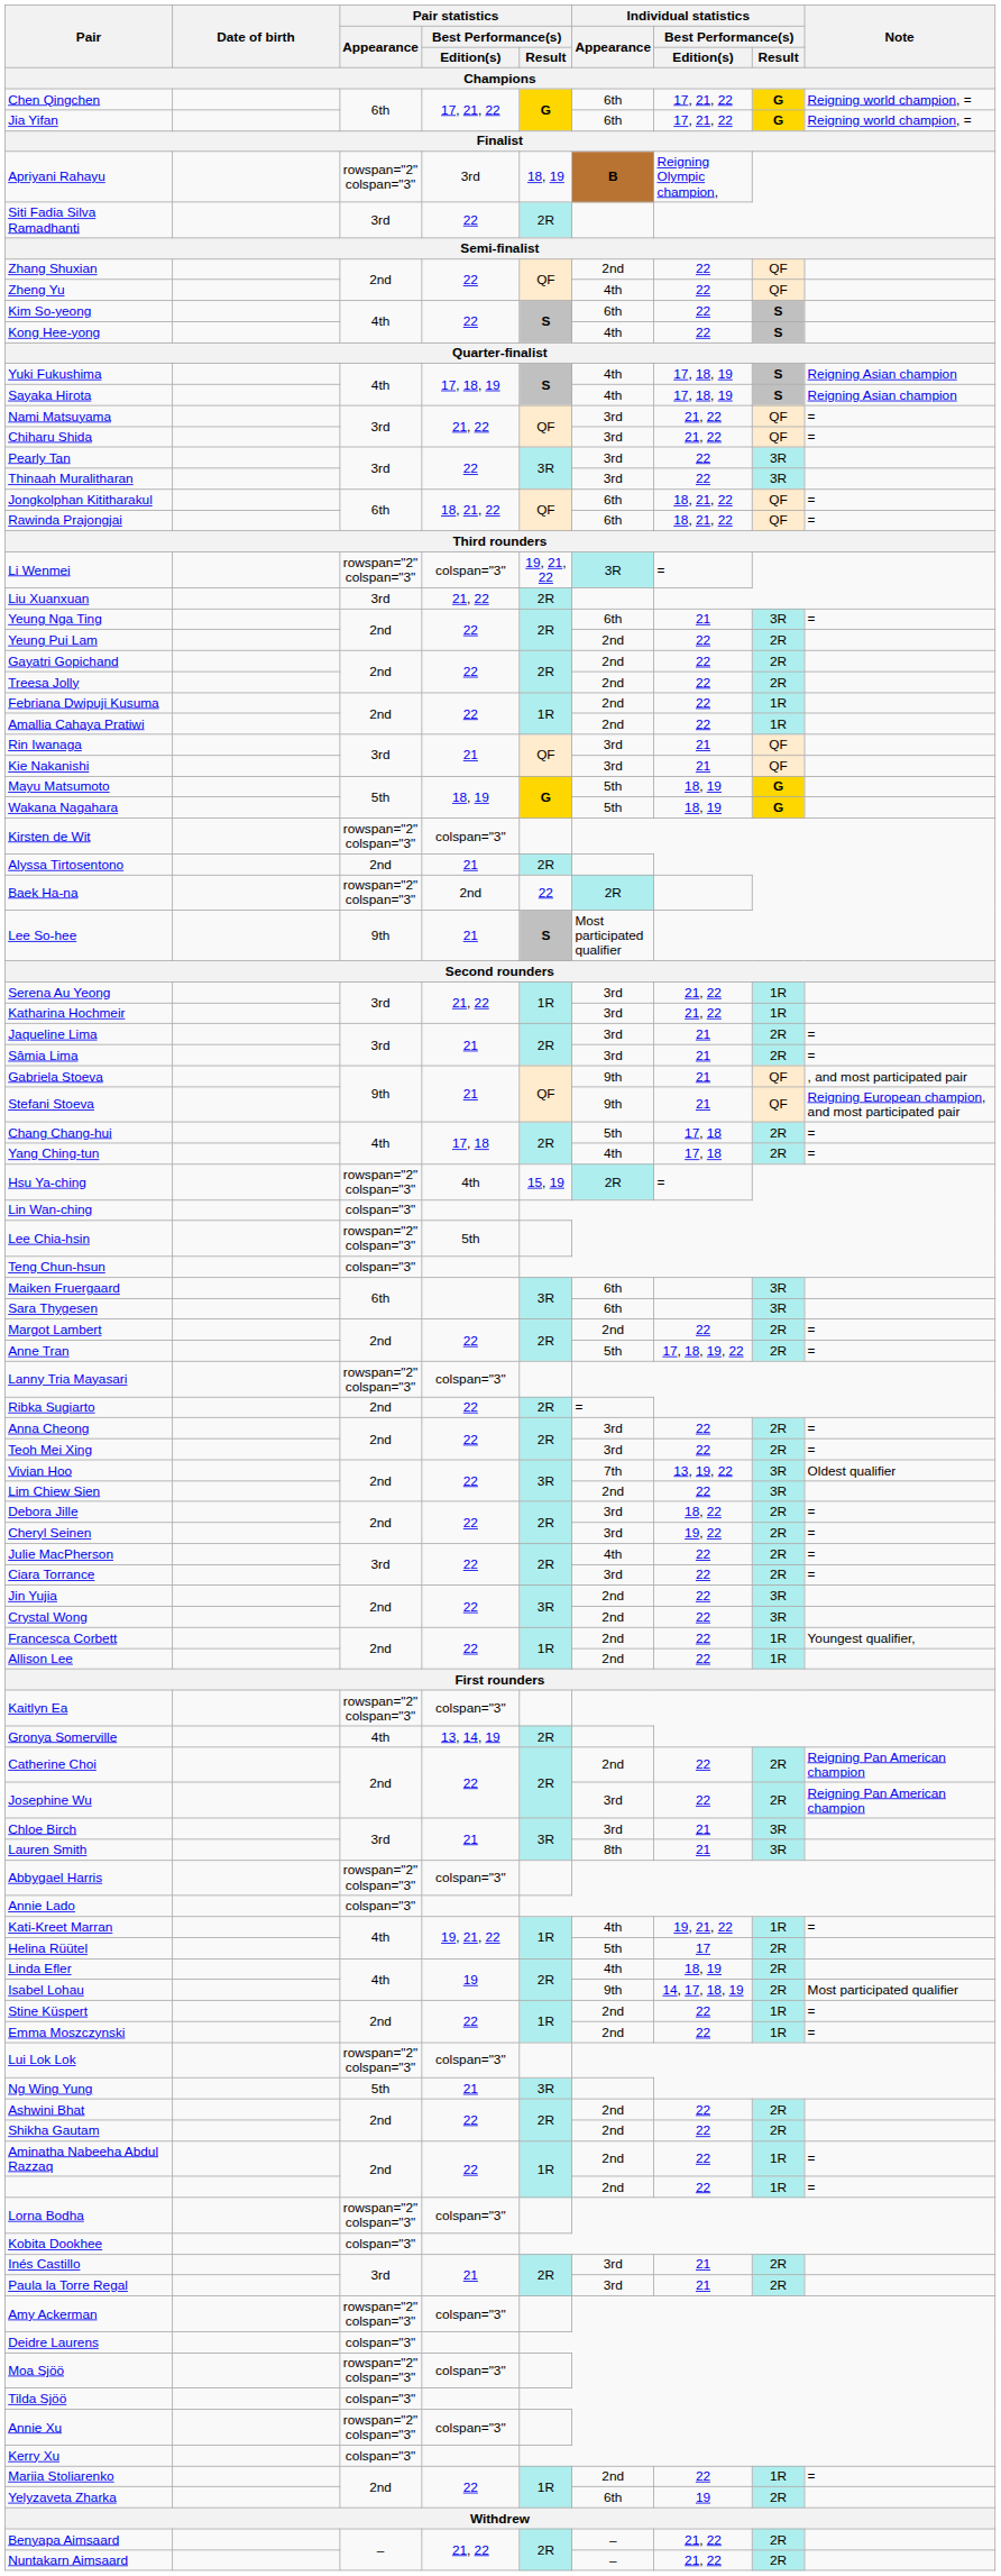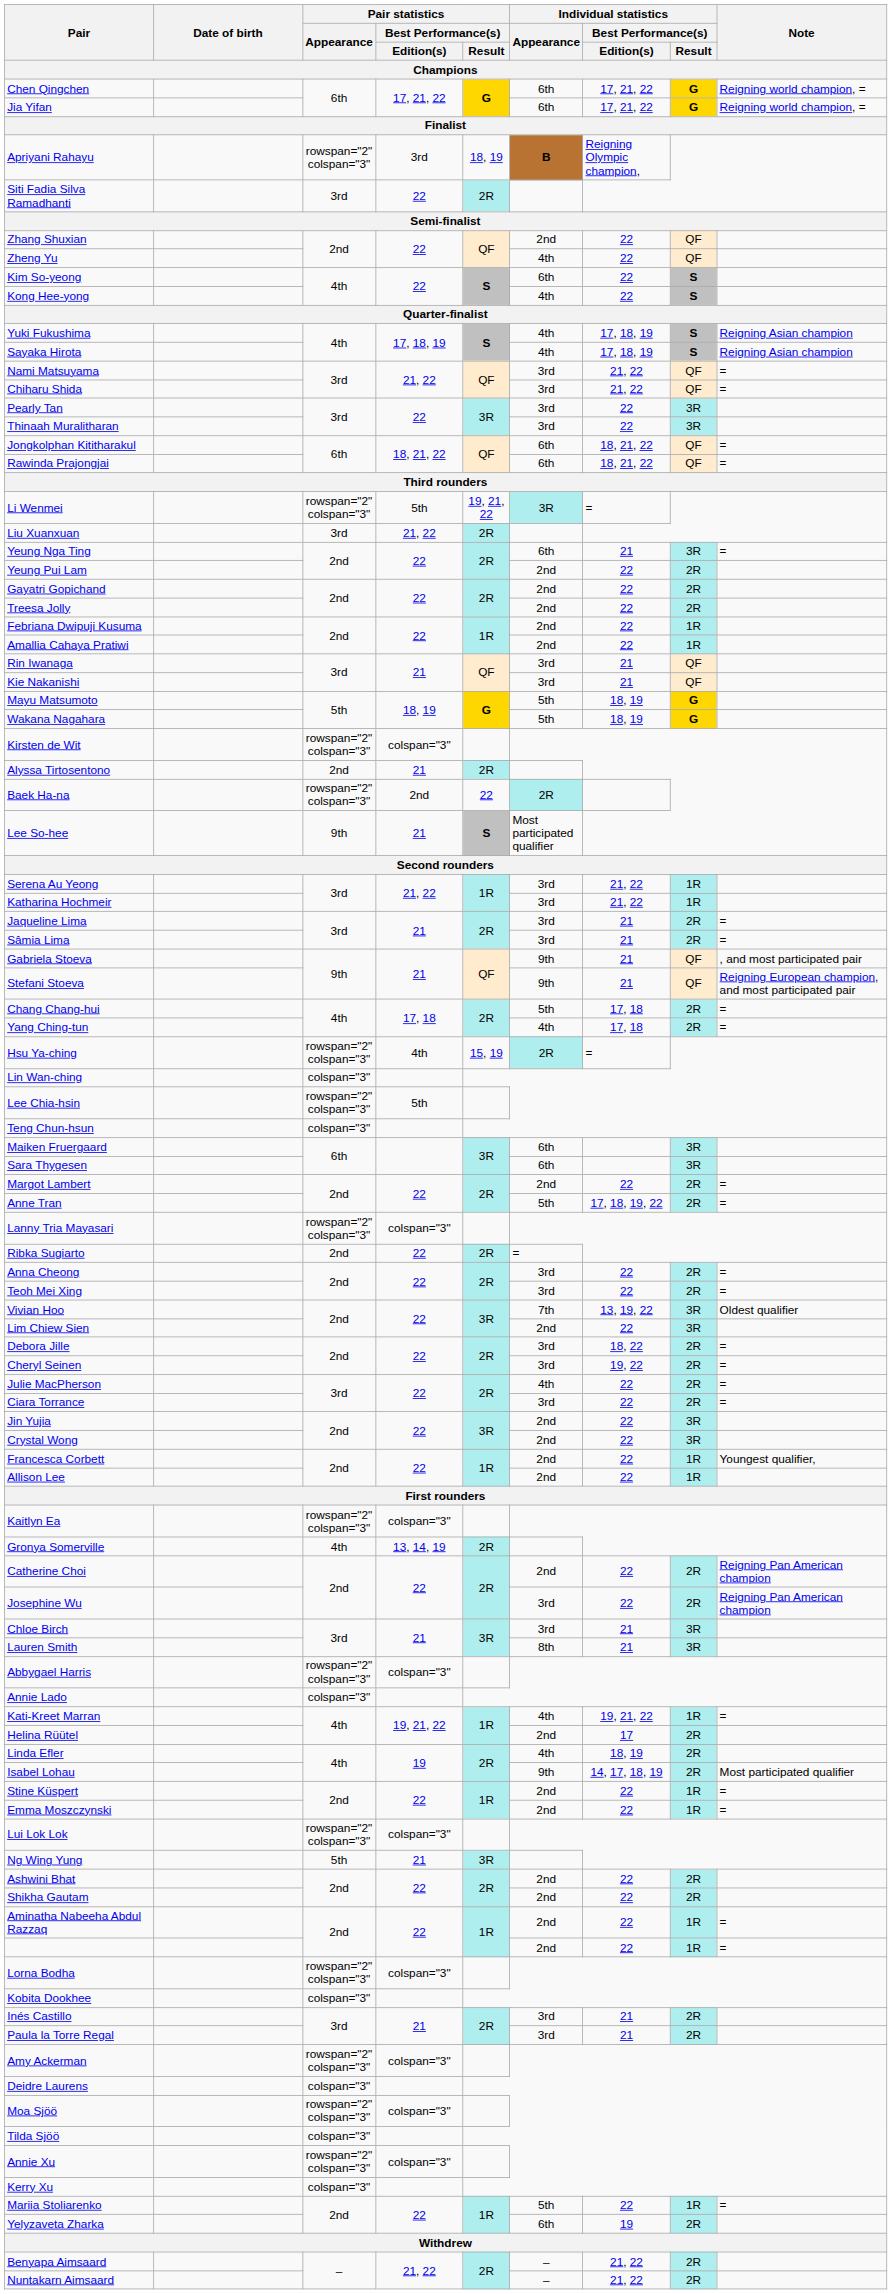Li Wenmei | Pair statistics / Best Performance(s) / Edition(s): colspan="3" -> 5th
Helina Rüütel | Individual statistics / Appearance: 5th -> 2nd
Mariia Stoliarenko | Individual statistics / Appearance: 2nd -> 5th
